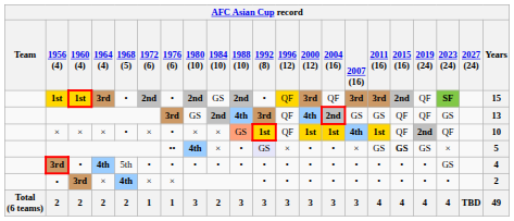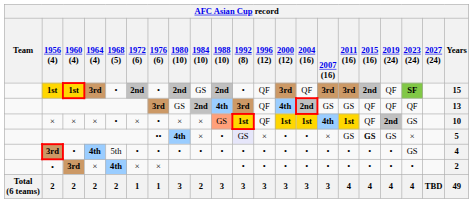row 3 | 1996 (12): gold background -> no background
row 4 | 2023 (24): GS -> QF
row 5 | 2023 (24): QF -> GS
